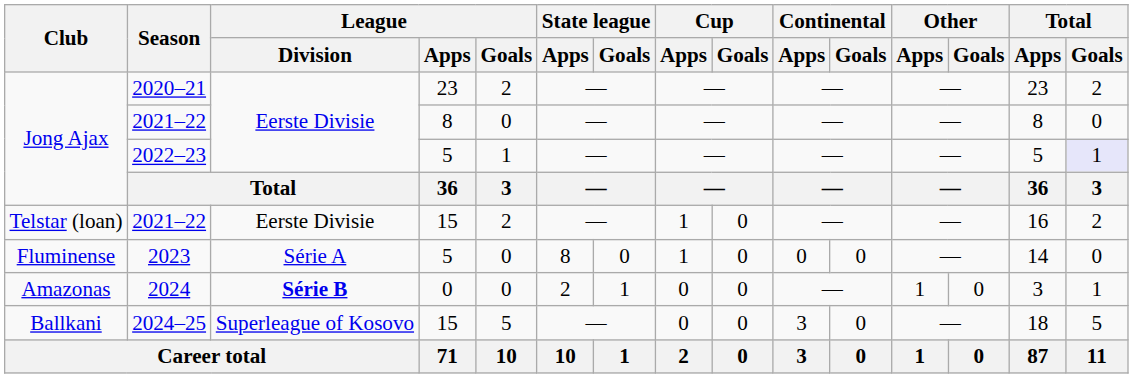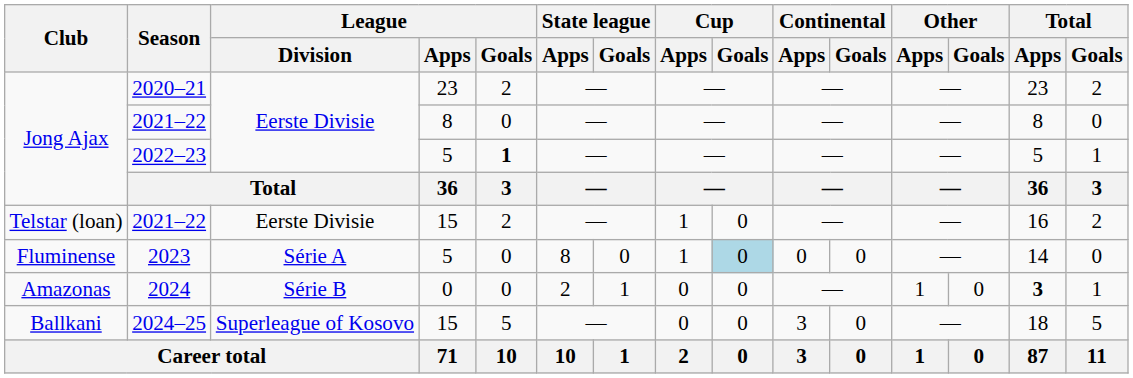2022–23 | League / Goals: normal -> bold
2022–23 | Total / Goals: lavender background -> no background
2023 | Cup / Goals: no background -> lightblue background
2024 | League / Division: bold -> normal
2024 | Total / Apps: normal -> bold
